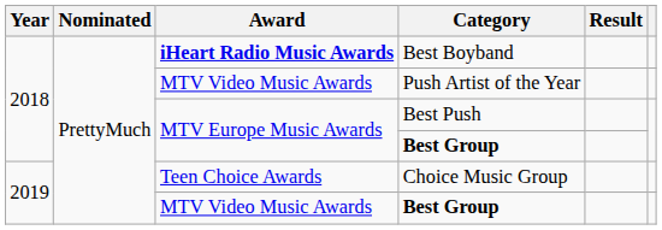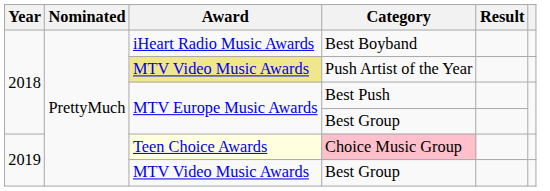Best Boyband | Award: bold -> normal
Push Artist of the Year | Award: no background -> khaki background
MTV Europe Music Awards / Best Group | Category: bold -> normal
Choice Music Group | Award: no background -> lightyellow background
Choice Music Group | Category: no background -> pink background
MTV Video Music Awards / Best Group | Category: bold -> normal
